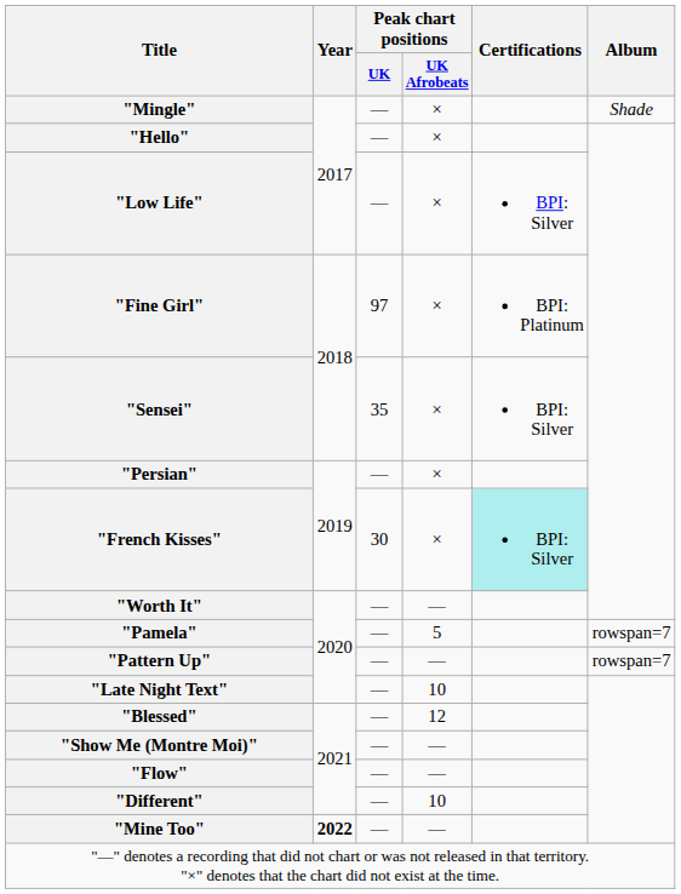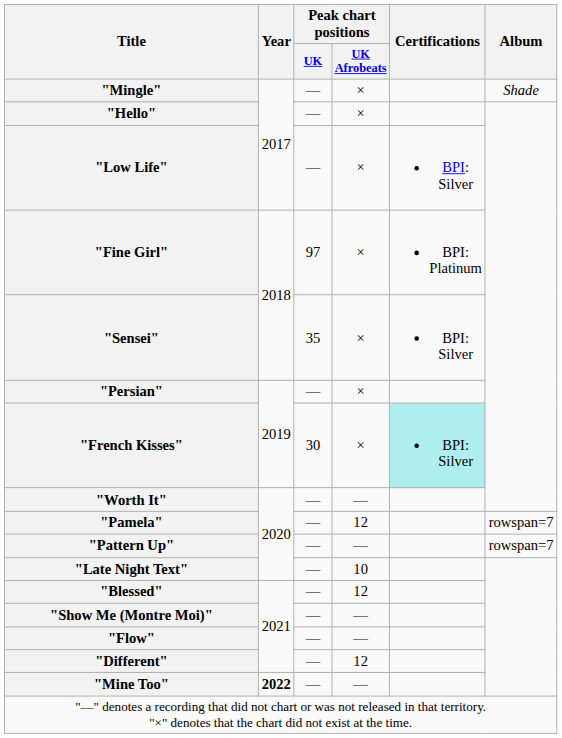"Pamela" | Peak chart positions / UK Afrobeats: 5 -> 12
"Different" | Peak chart positions / UK Afrobeats: 10 -> 12
